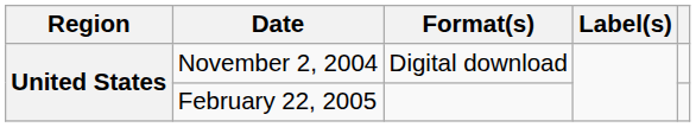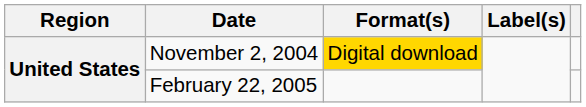November 2, 2004 | Format(s): no background -> gold background
